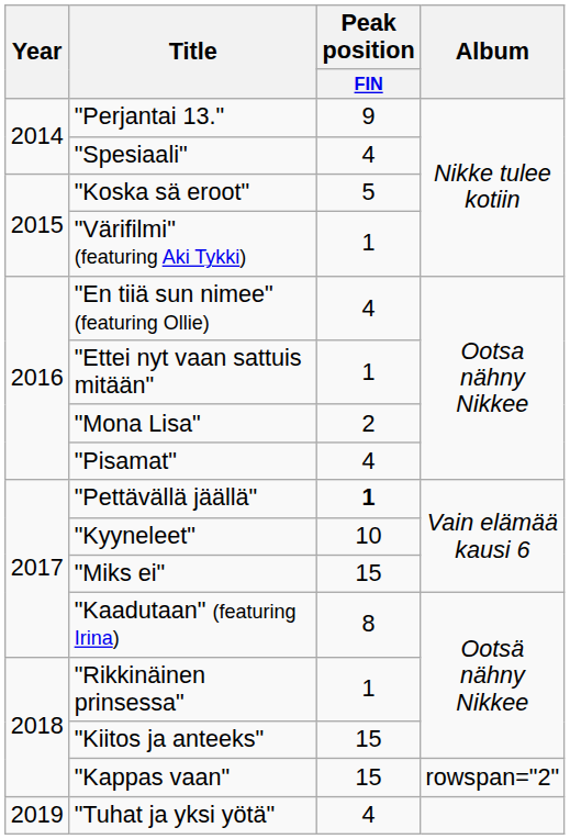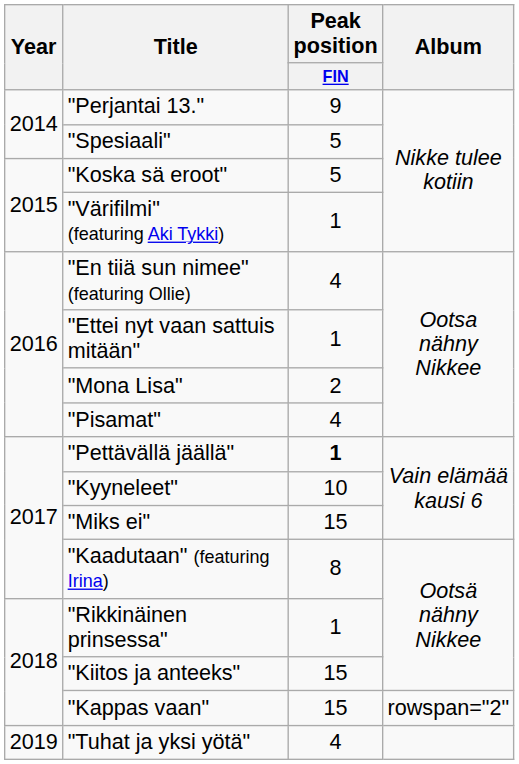"Spesiaali" | Peak position / FIN: 4 -> 5
